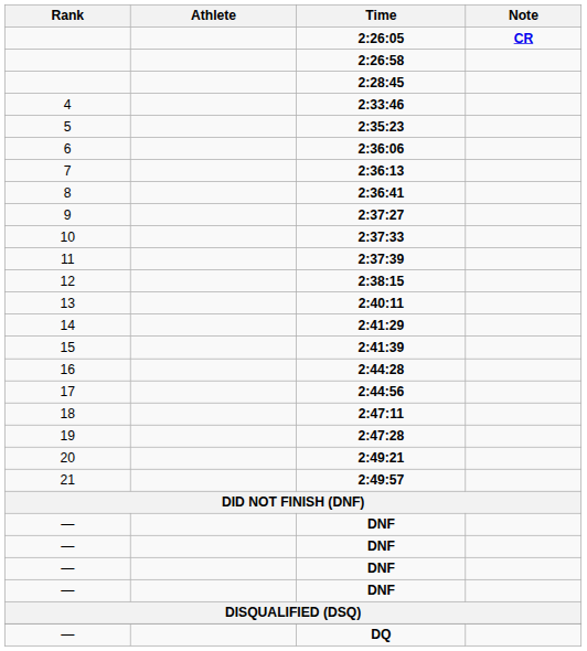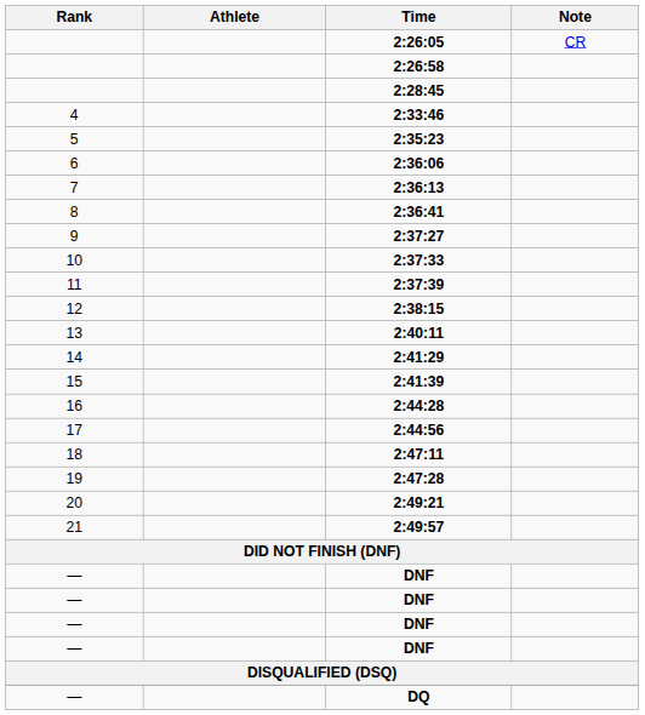2:26:05 | Note: bold -> normal
